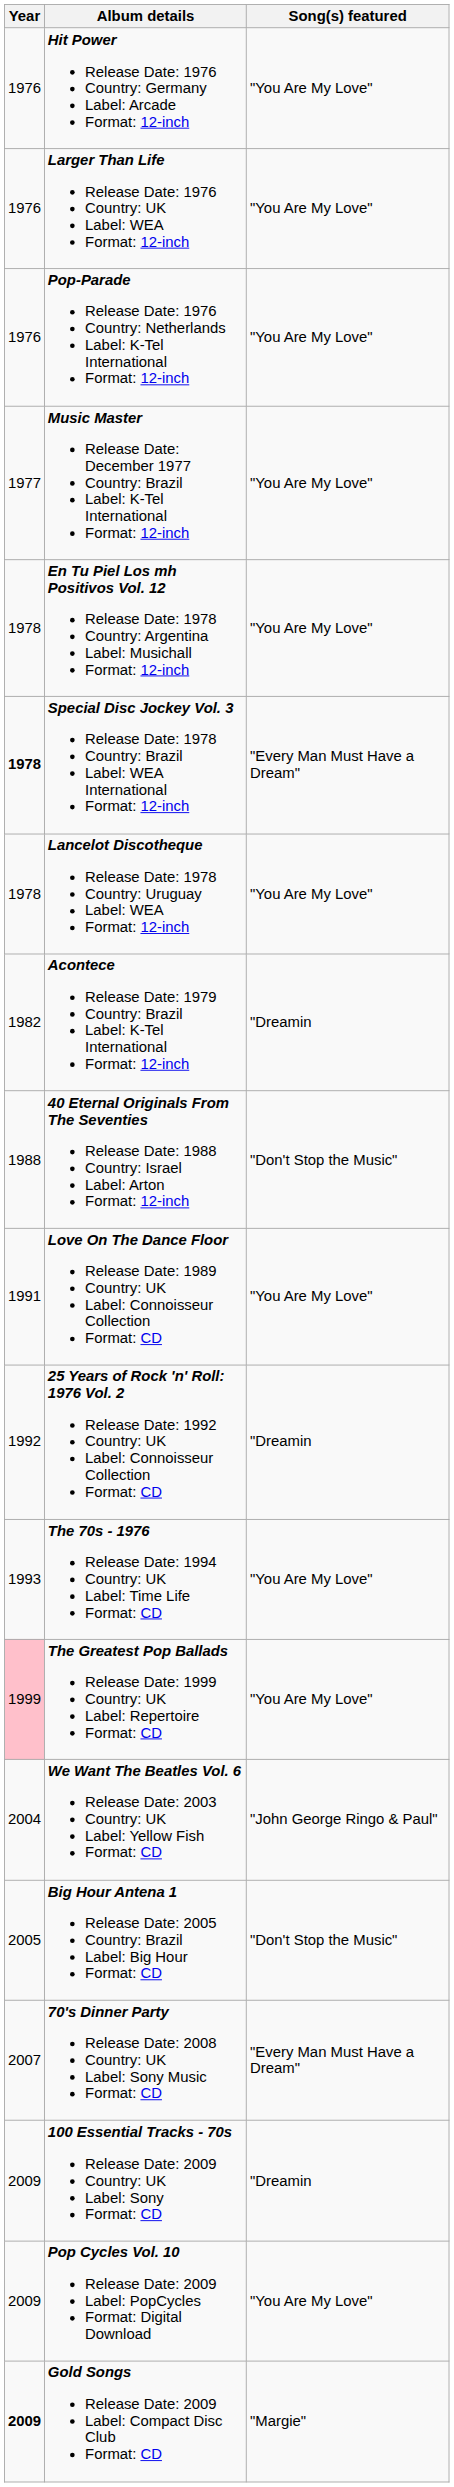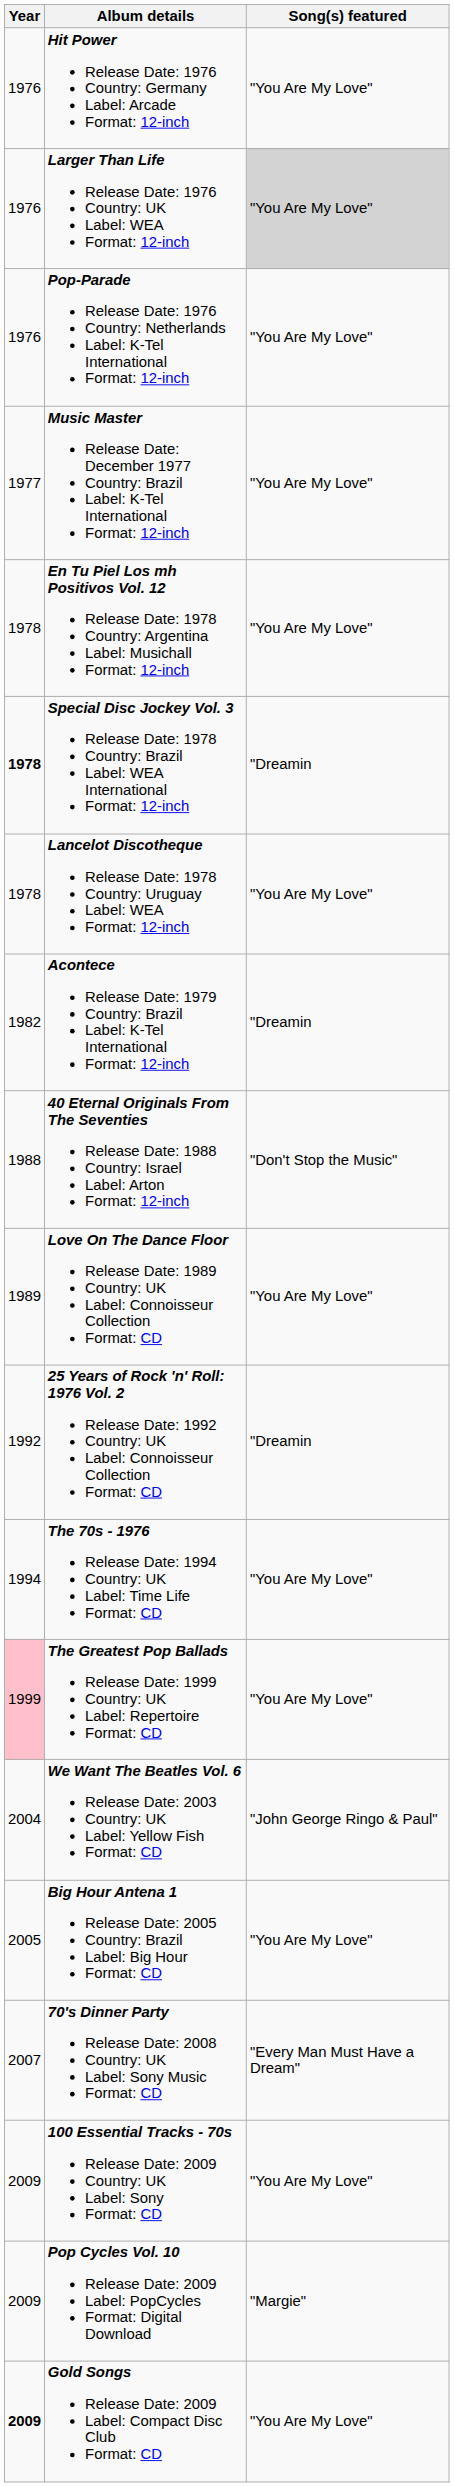row 3 | Song(s) featured: no background -> lightgrey background
row 7 | Song(s) featured: "Every Man Must Have a Dream" -> "Dreamin
row 11 | Year: 1991 -> 1989
row 13 | Year: 1993 -> 1994
row 16 | Song(s) featured: "Don't Stop the Music" -> "You Are My Love"
row 18 | Song(s) featured: "Dreamin -> "You Are My Love"
row 19 | Song(s) featured: "You Are My Love" -> "Margie"
row 20 | Song(s) featured: "Margie" -> "You Are My Love"
